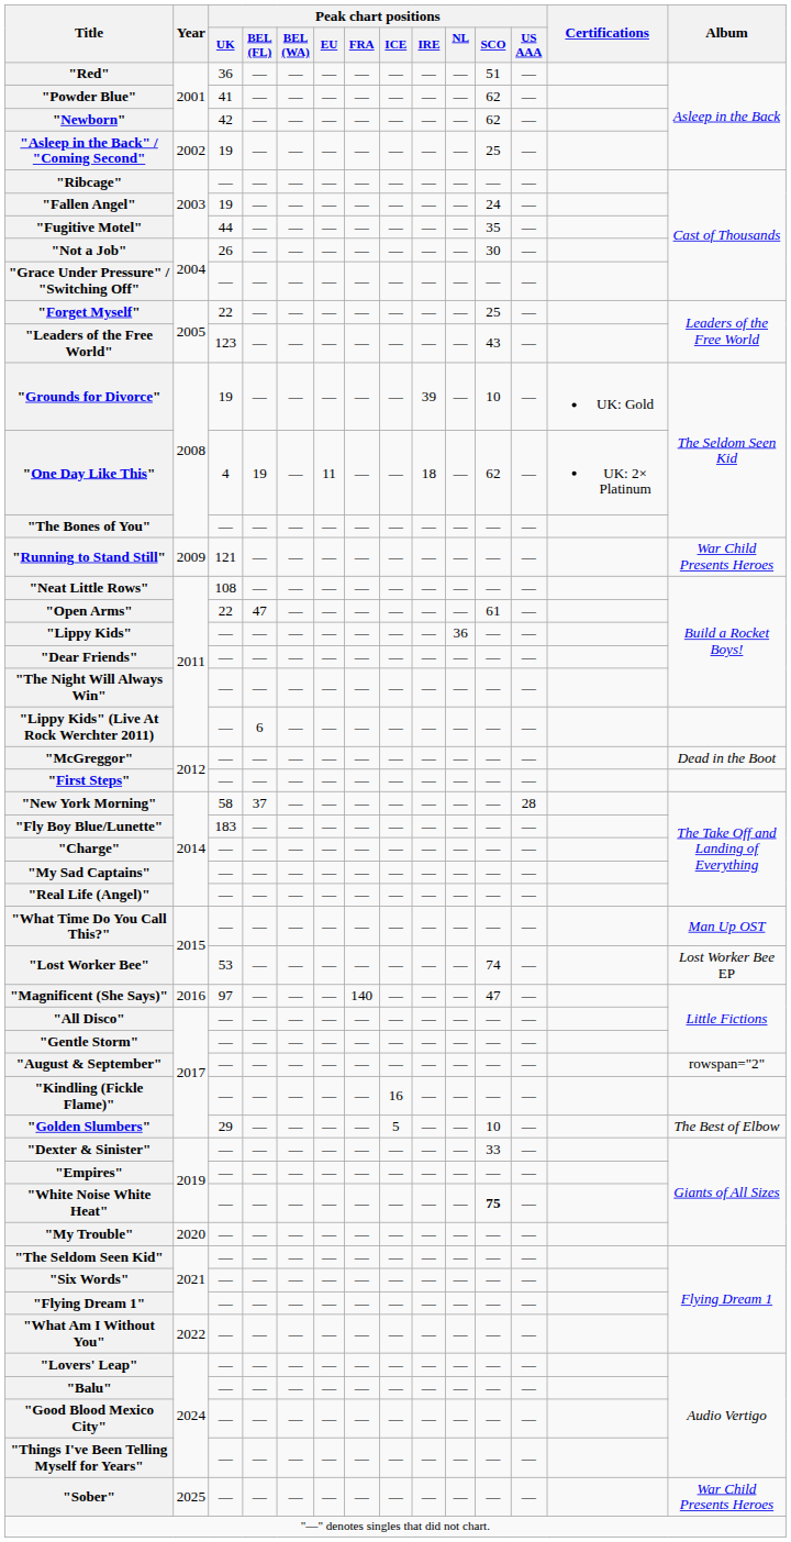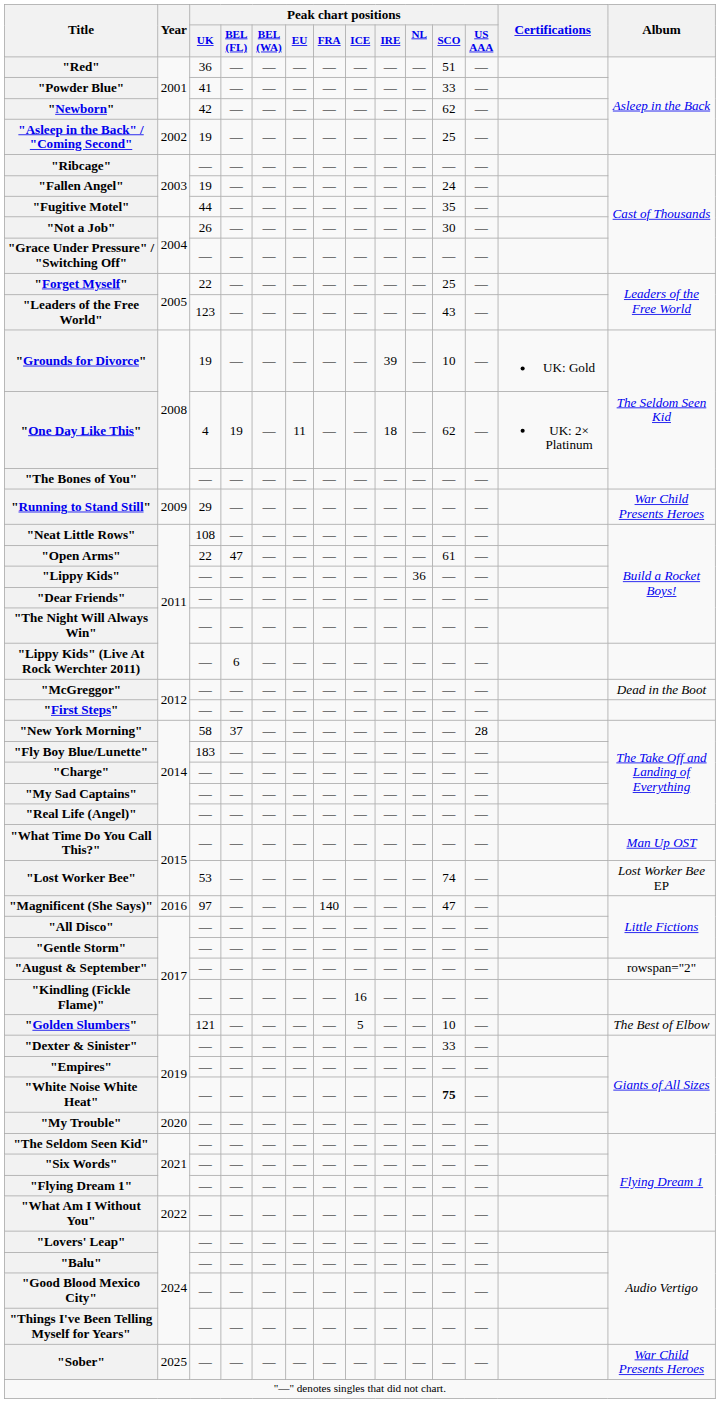"Powder Blue" | Peak chart positions / SCO: 62 -> 33
"Running to Stand Still" | Peak chart positions / UK: 121 -> 29
"Golden Slumbers" | Peak chart positions / UK: 29 -> 121
